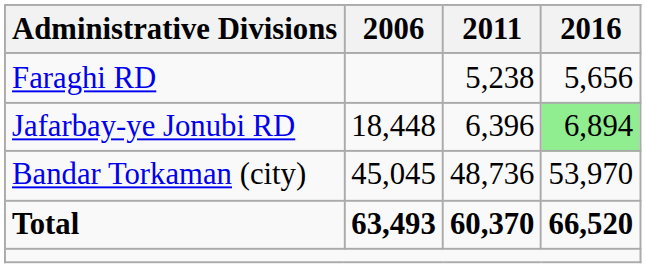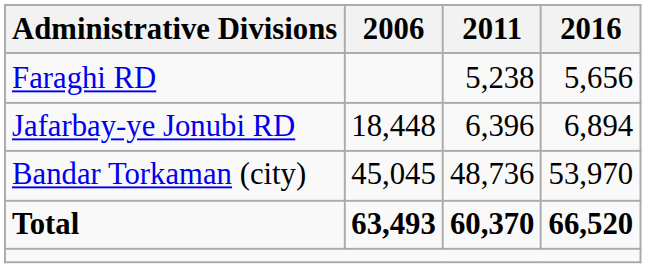Jafarbay-ye Jonubi RD | 2016: lightgreen background -> no background
